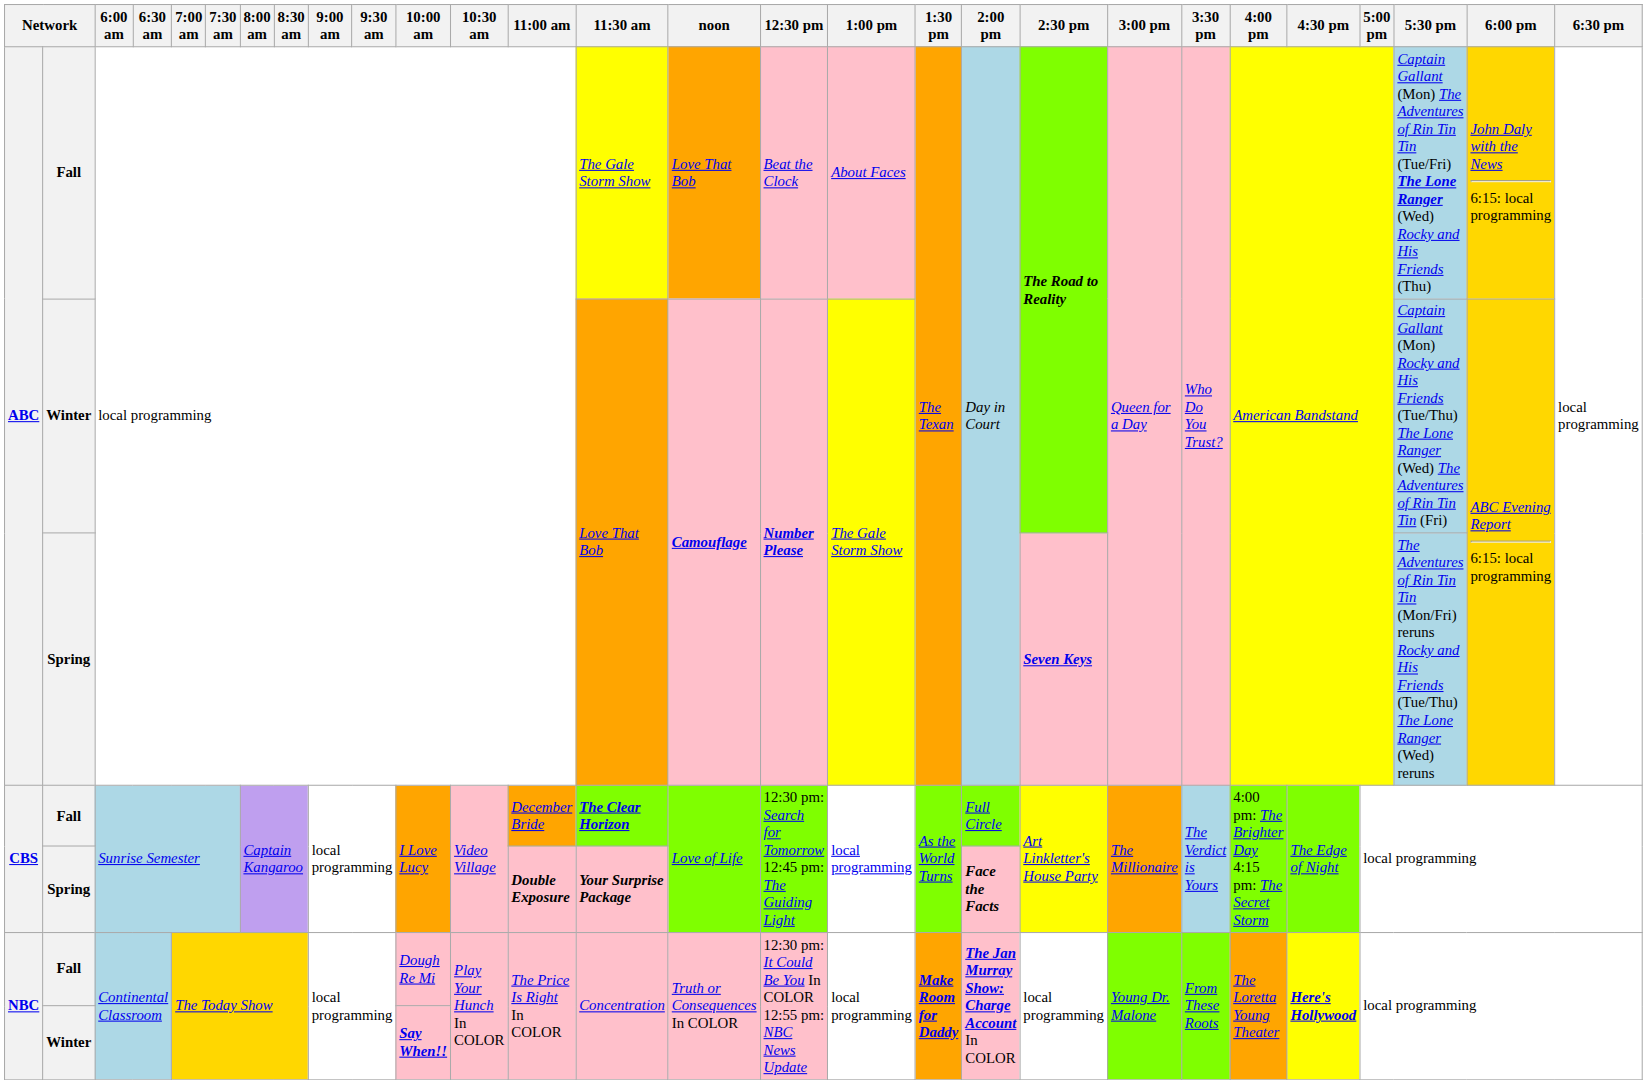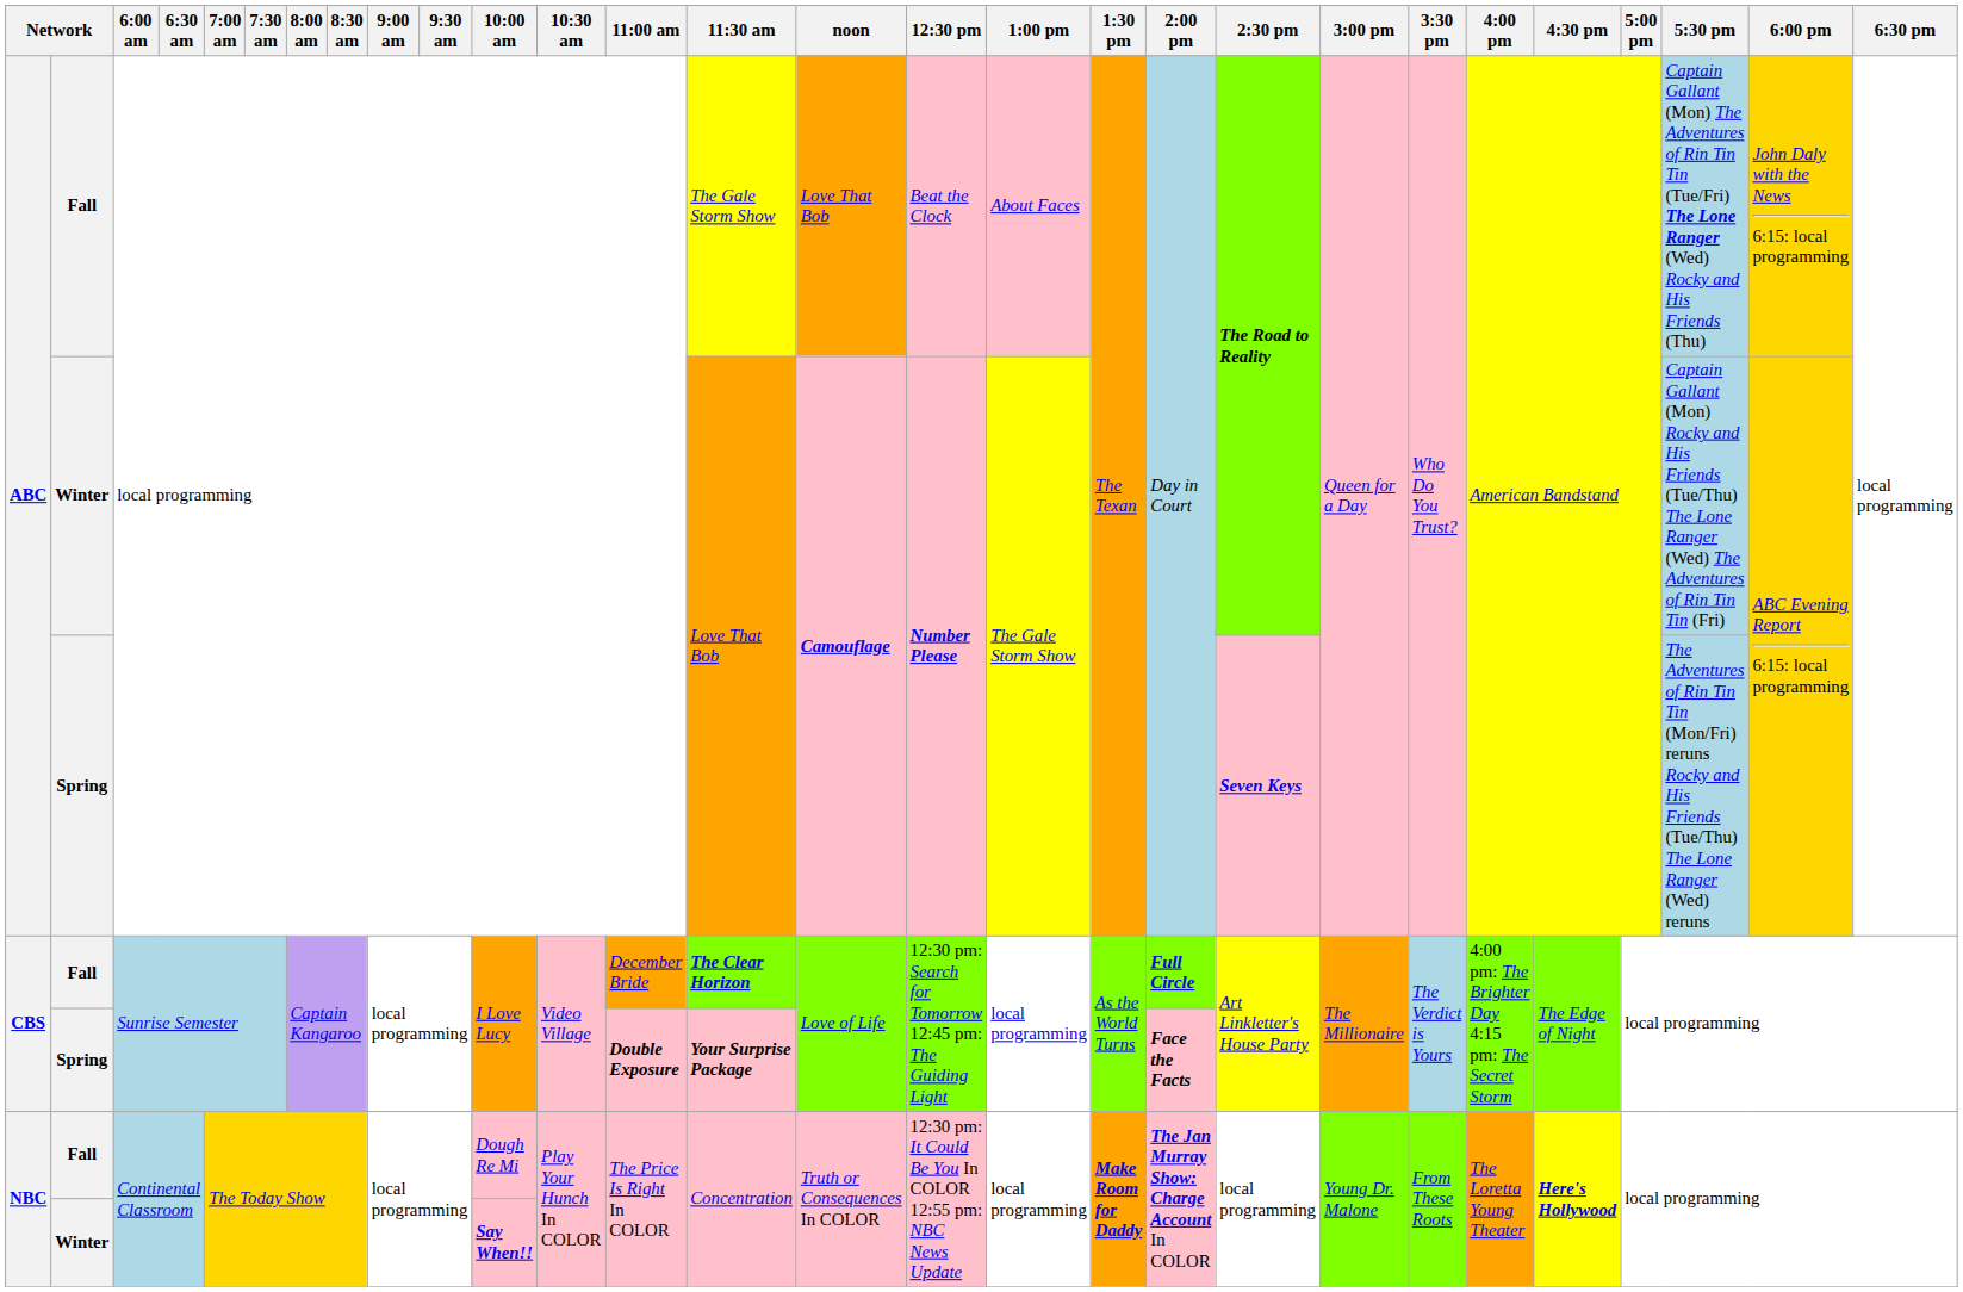CBS / Fall | 2:00 pm: normal -> bold
